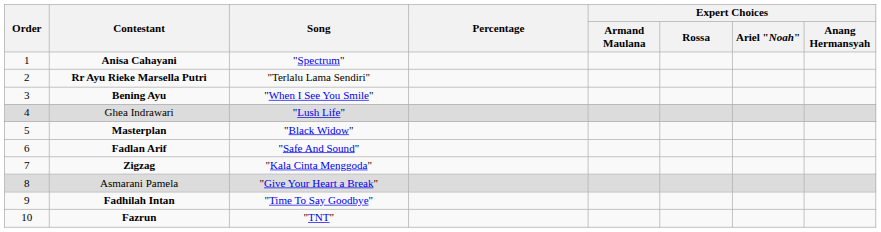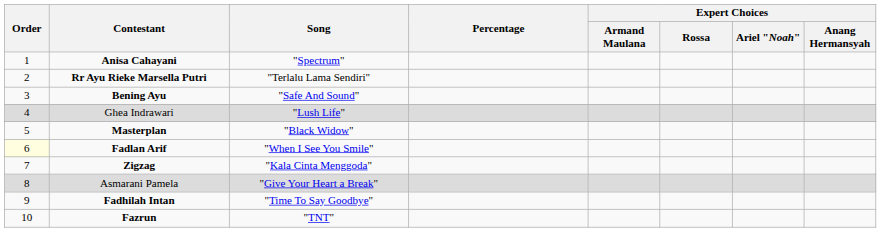Bening Ayu | Song: "When I See You Smile" -> "Safe And Sound"
Fadlan Arif | Order: no background -> lightyellow background
Fadlan Arif | Song: "Safe And Sound" -> "When I See You Smile"
